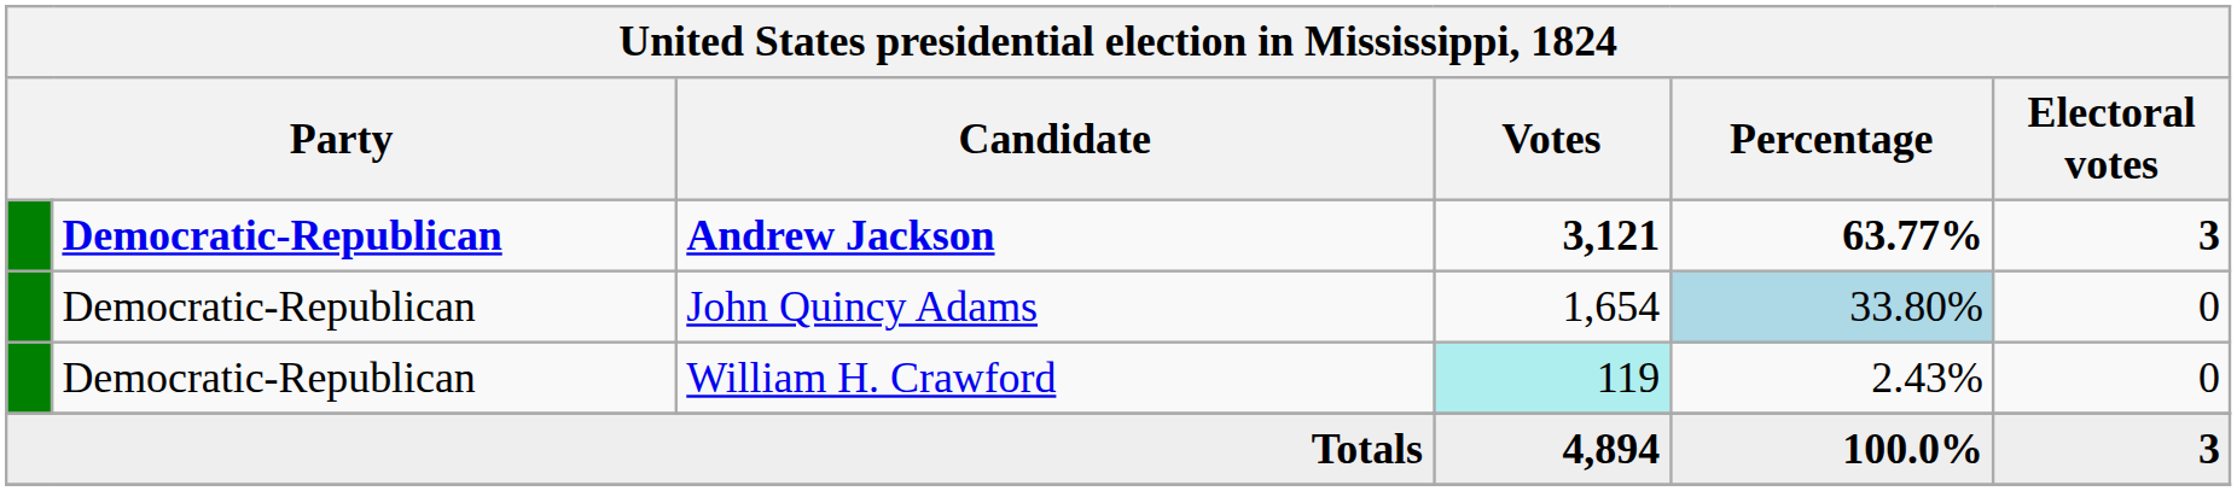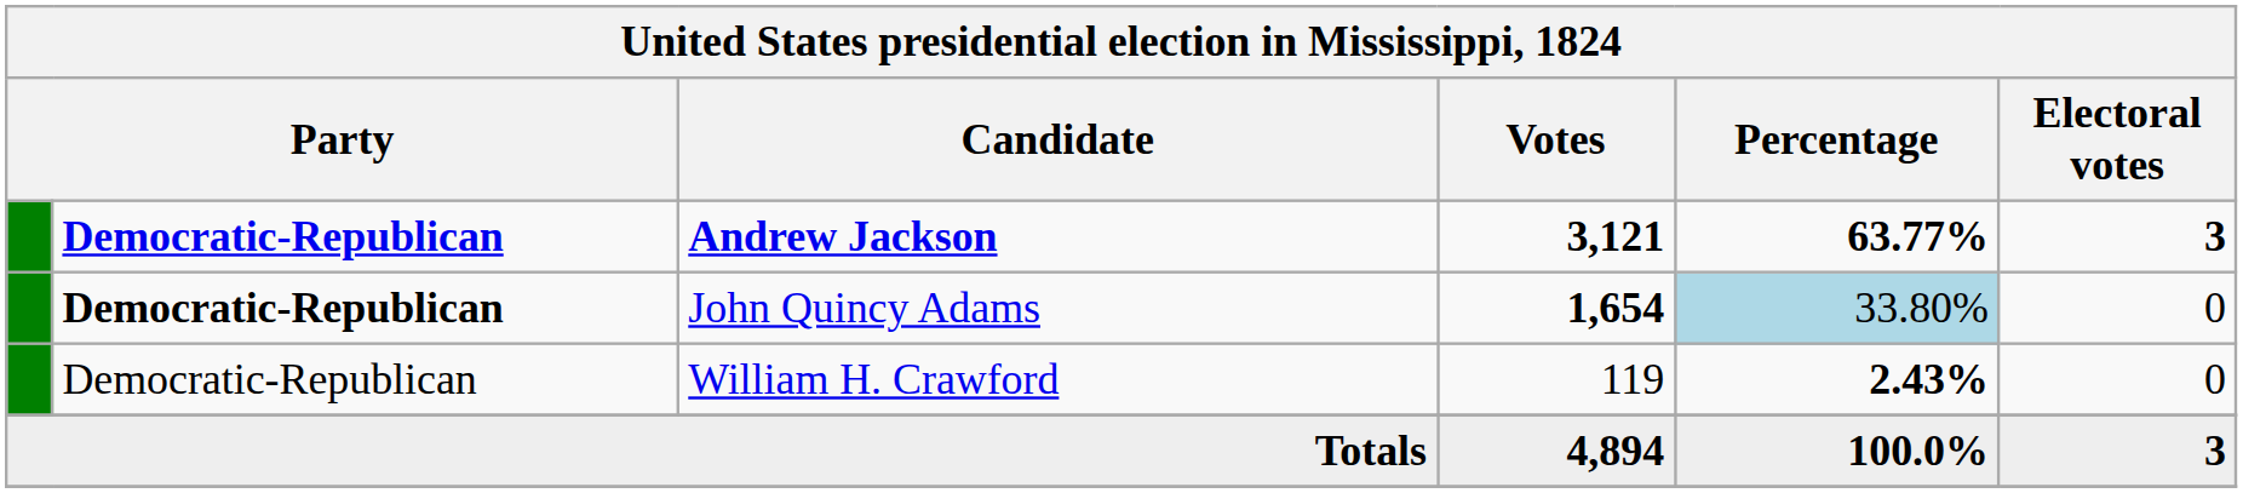John Quincy Adams | column 2: normal -> bold
John Quincy Adams | Votes: normal -> bold
William H. Crawford | Votes: paleturquoise background -> no background
William H. Crawford | Percentage: normal -> bold
